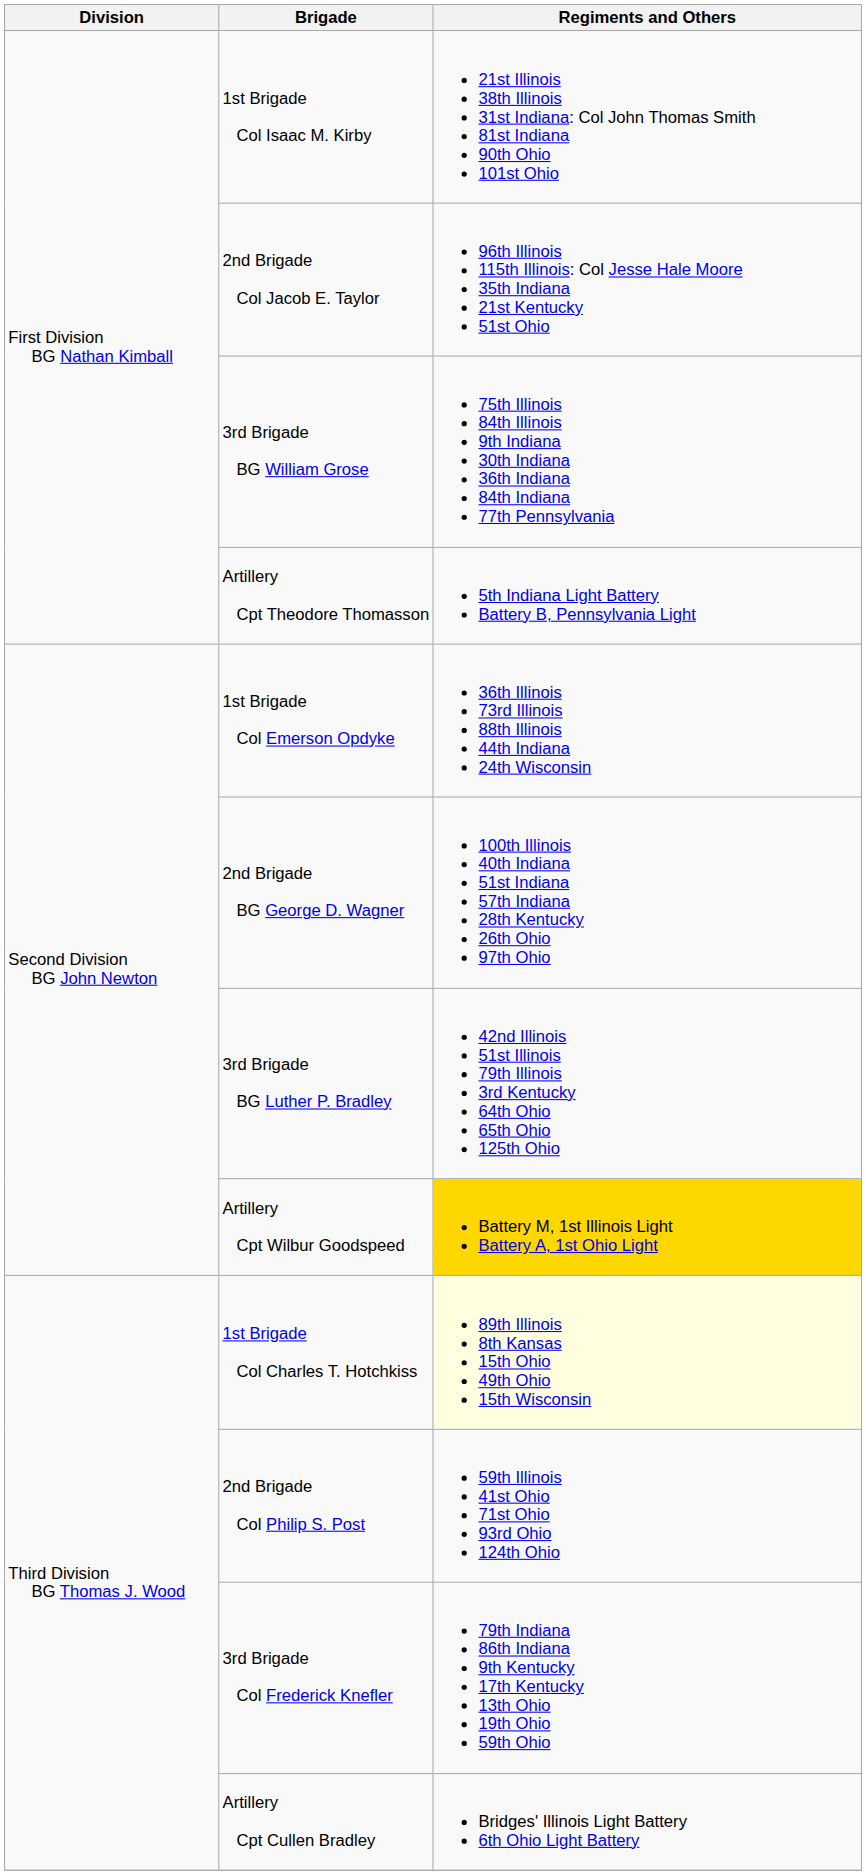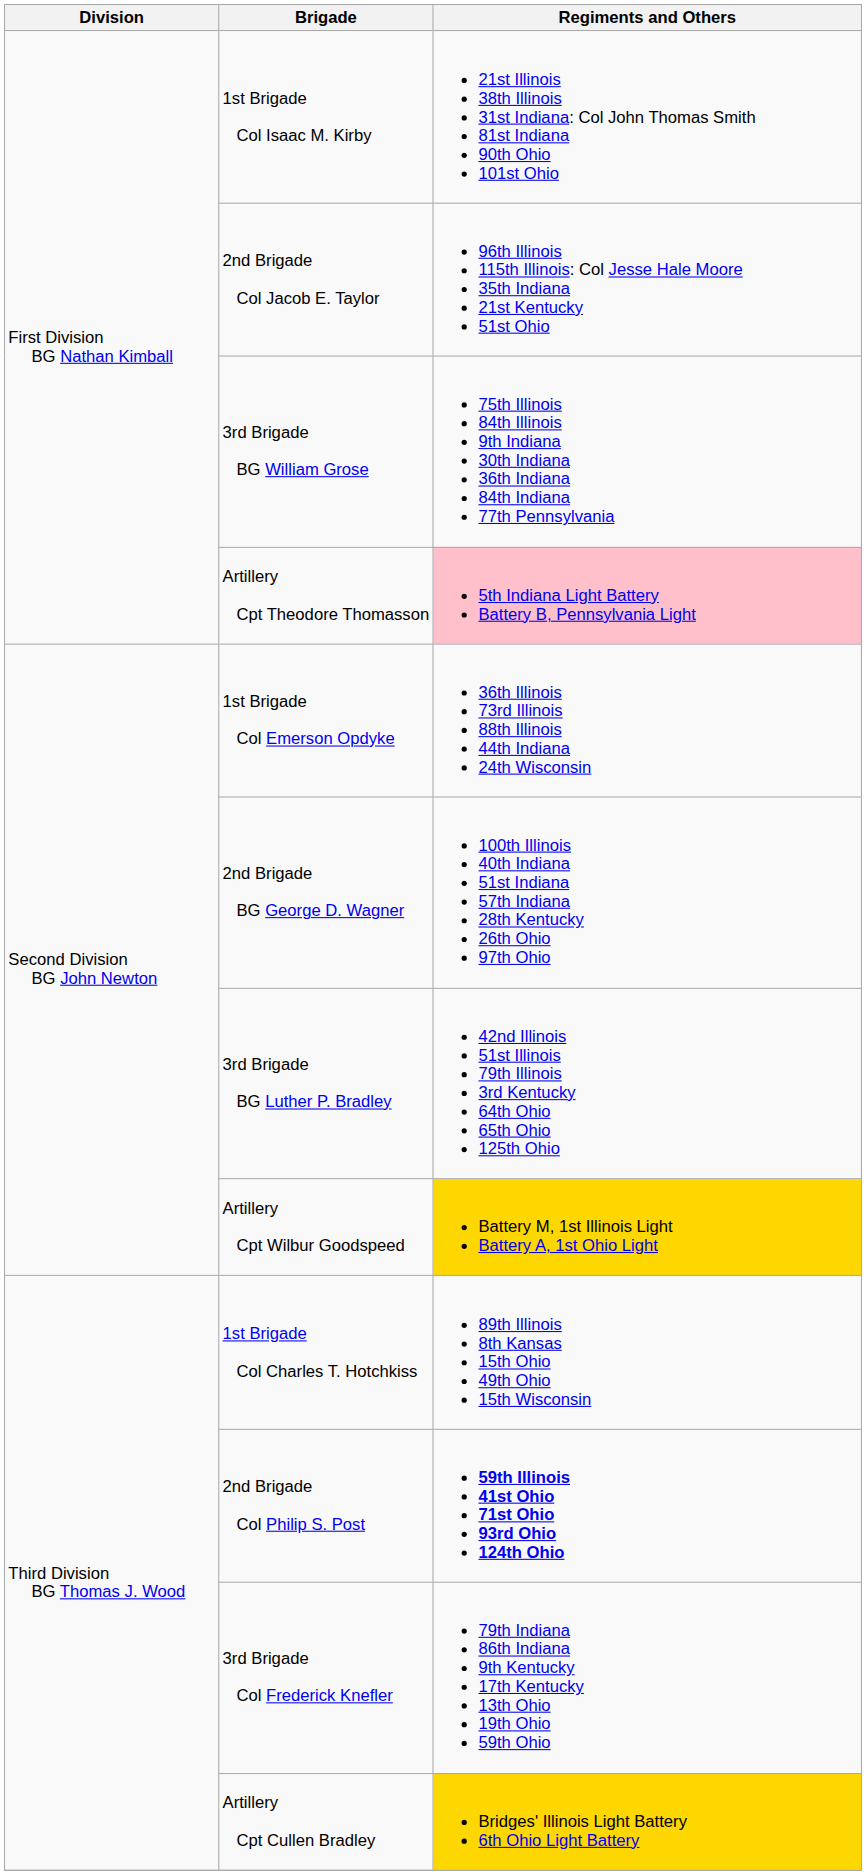Artillery Cpt Theodore Thomasson | Regiments and Others: no background -> pink background
1st Brigade Col Charles T. Hotchkiss | Regiments and Others: lightyellow background -> no background
2nd Brigade Col Philip S. Post | Regiments and Others: normal -> bold
Artillery Cpt Cullen Bradley | Regiments and Others: no background -> gold background
